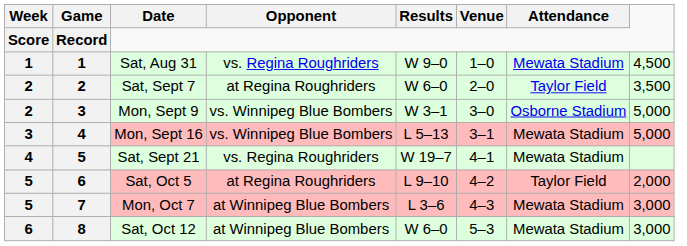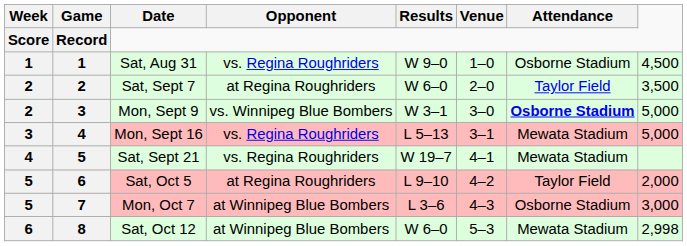Sat, Aug 31 | Attendance: Mewata Stadium -> Osborne Stadium
Mon, Sept 9 | Attendance: normal -> bold
Mon, Sept 16 | Opponent: vs. Winnipeg Blue Bombers -> vs. Regina Roughriders
Mon, Oct 7 | Attendance: Mewata Stadium -> Osborne Stadium
Sat, Oct 12 | column 8: 3,000 -> 2,998
